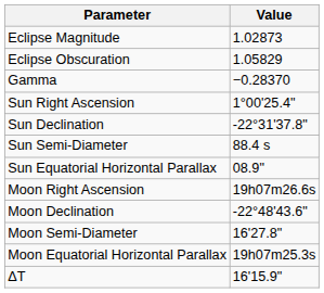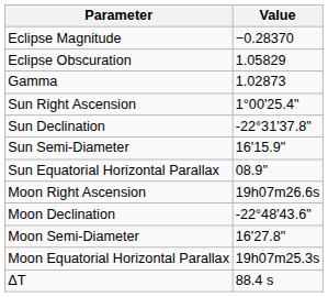Eclipse Magnitude | Value: 1.02873 -> −0.28370
Gamma | Value: −0.28370 -> 1.02873
Sun Semi-Diameter | Value: 88.4 s -> 16'15.9"
ΔT | Value: 16'15.9" -> 88.4 s
